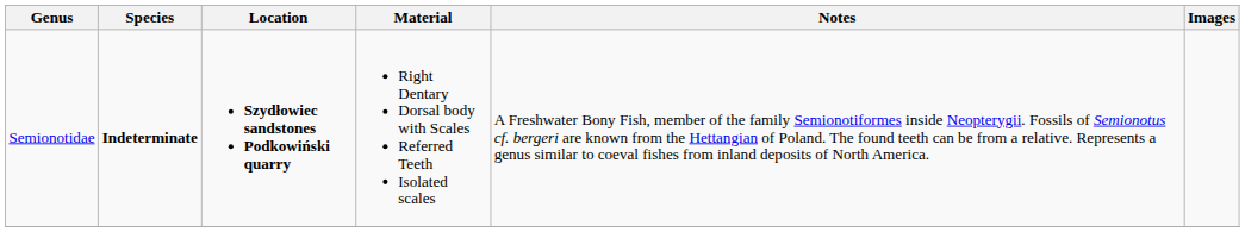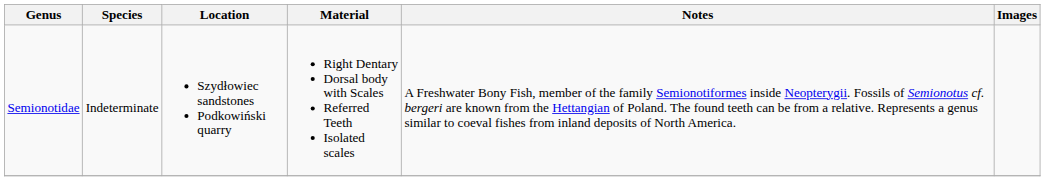Semionotidae | Species: bold -> normal
Semionotidae | Location: bold -> normal
